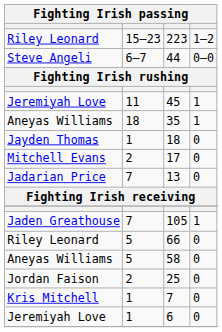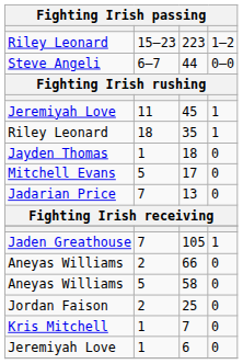35 | column 1: Aneyas Williams -> Riley Leonard
17 | column 2: 2 -> 5
66 | column 1: Riley Leonard -> Aneyas Williams
66 | column 2: 5 -> 2
